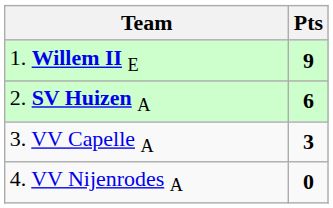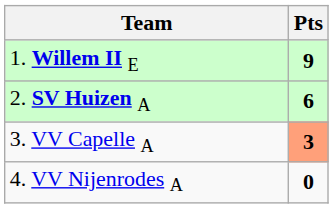3. VV Capelle A | Pts: no background -> lightsalmon background
